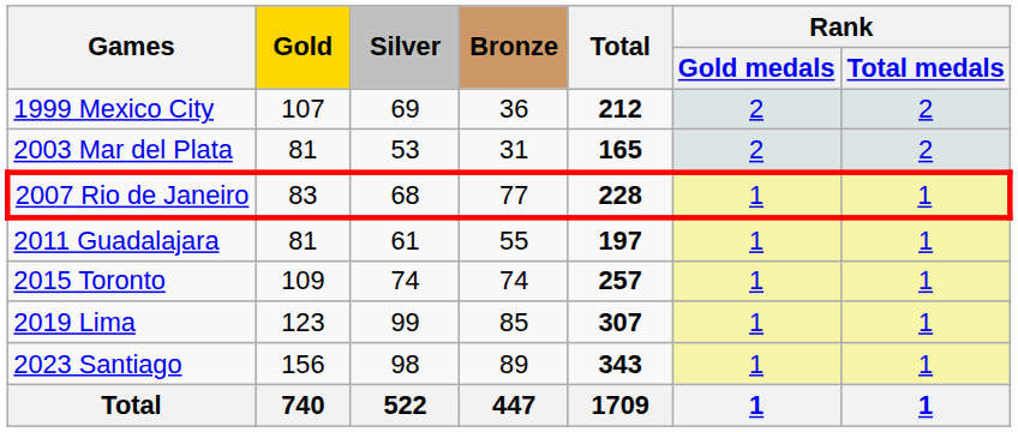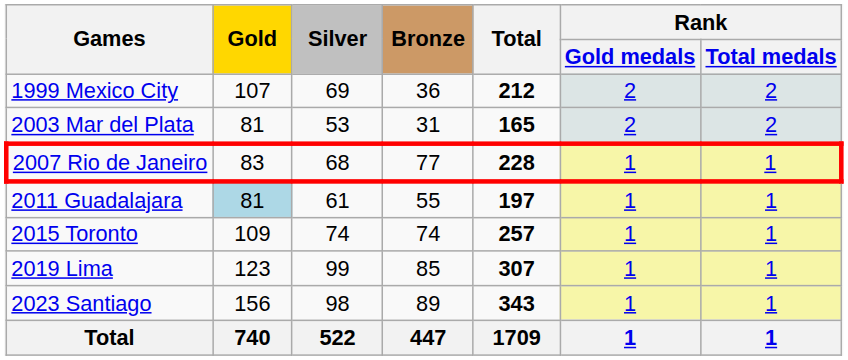2011 Guadalajara | Gold: no background -> lightblue background
